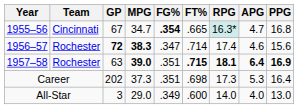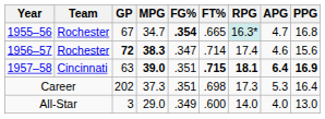1955–56 | Team: Cincinnati -> Rochester
1957–58 | Team: Rochester -> Cincinnati
